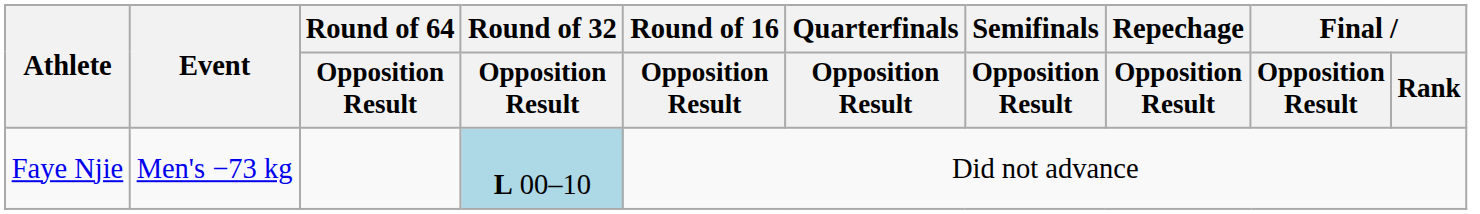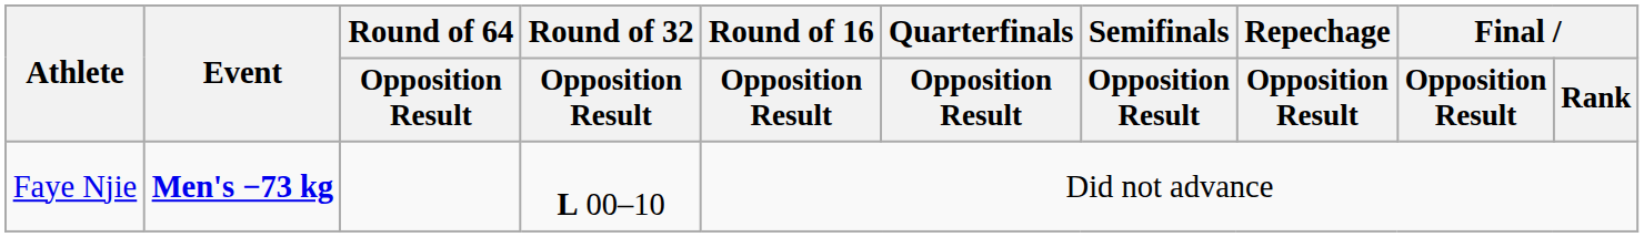Faye Njie | Event: normal -> bold
Faye Njie | Round of 32 / Opposition Result: lightblue background -> no background
